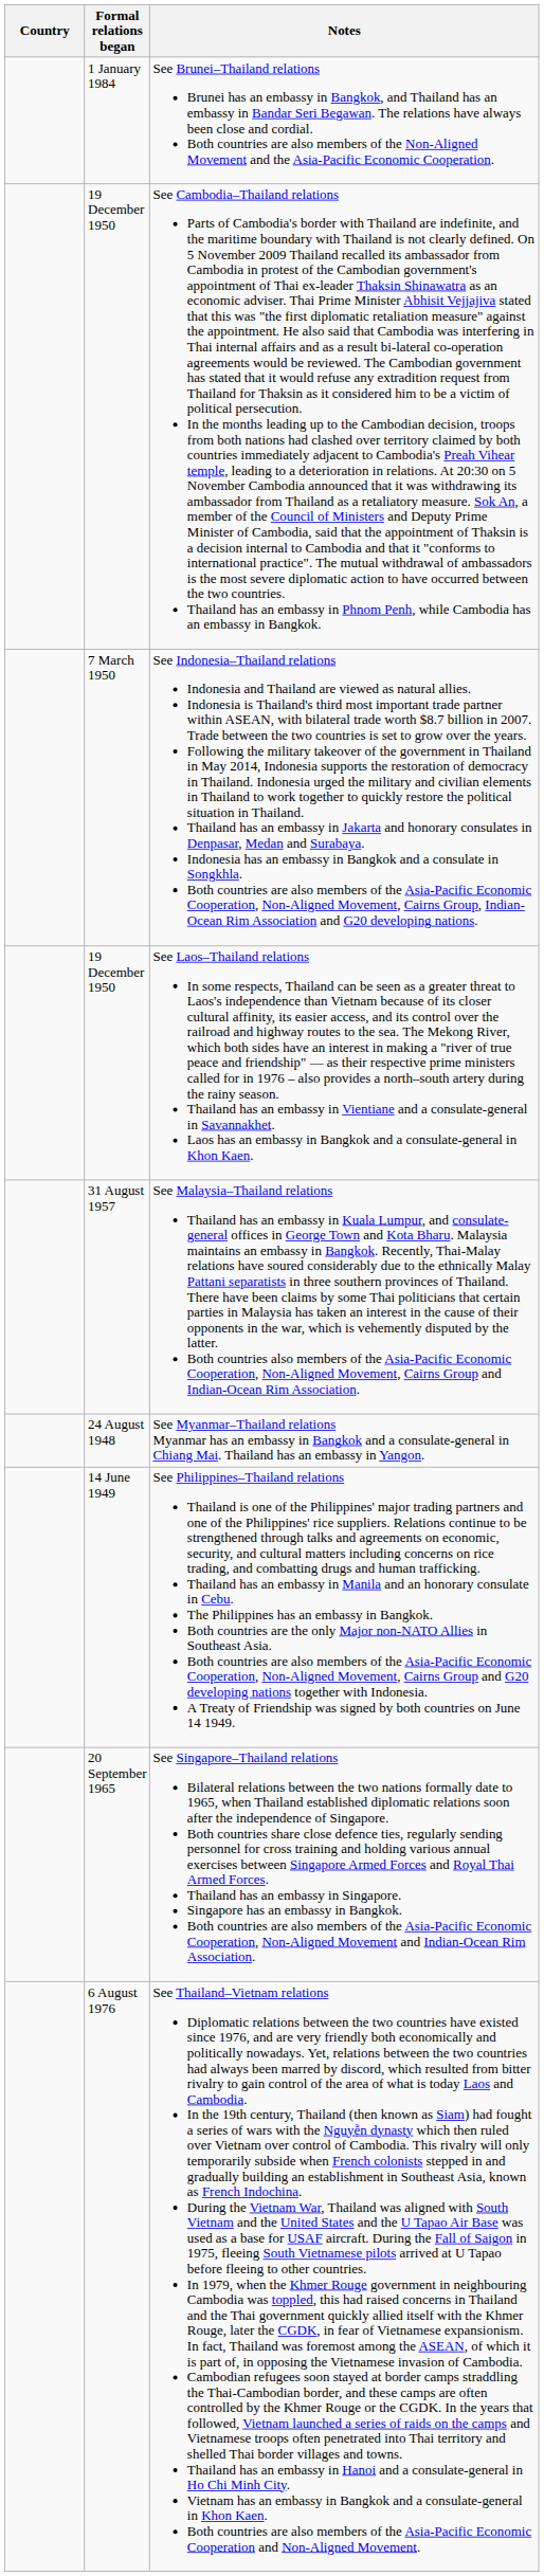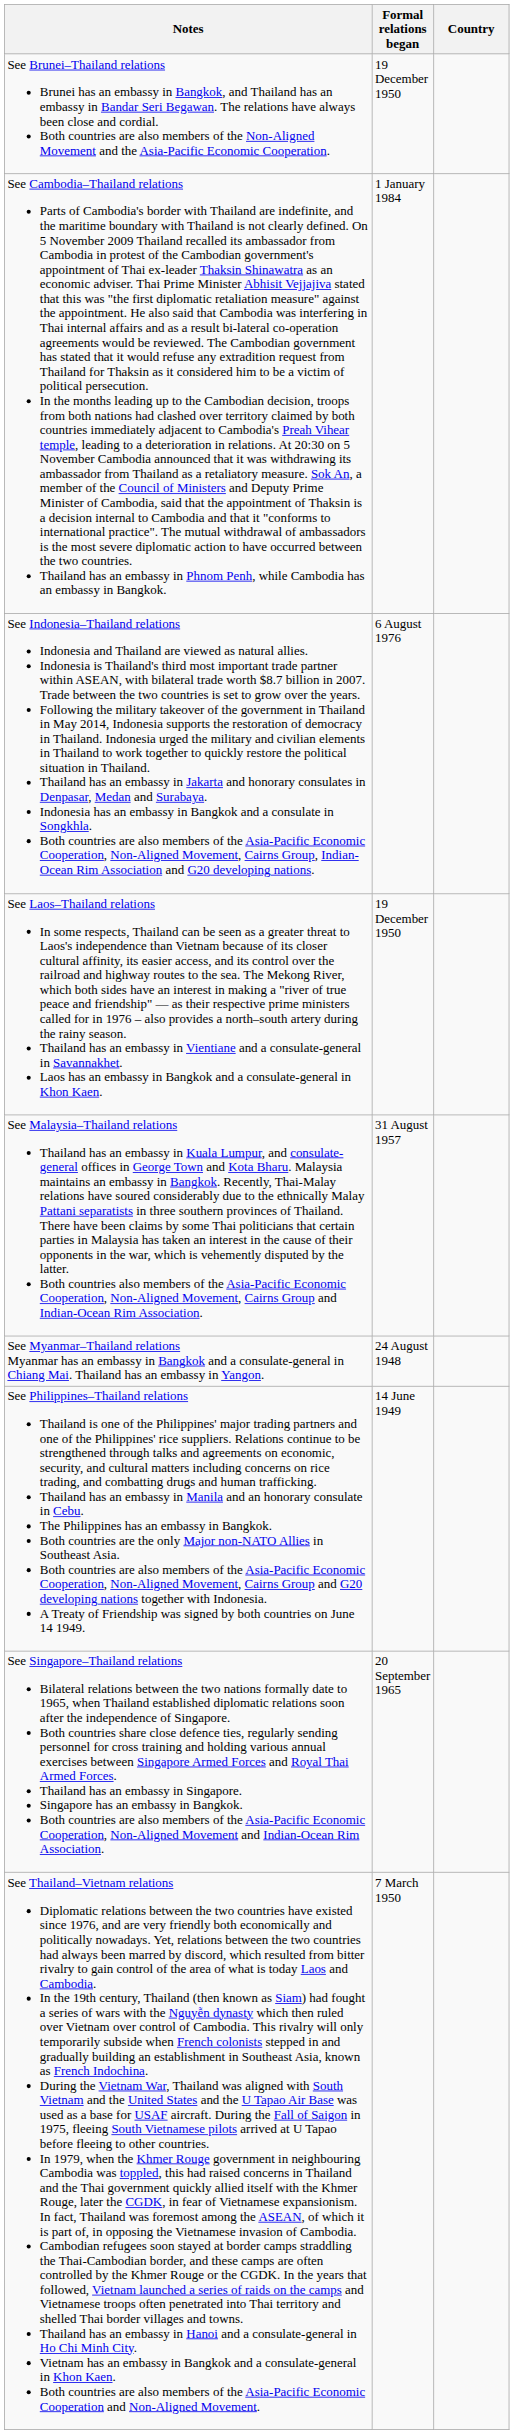columns swapped: Country <-> Notes
row 2 | Formal relations began: 1 January 1984 -> 19 December 1950
row 3 | Formal relations began: 19 December 1950 -> 1 January 1984
row 4 | Formal relations began: 7 March 1950 -> 6 August 1976
row 10 | Formal relations began: 6 August 1976 -> 7 March 1950
